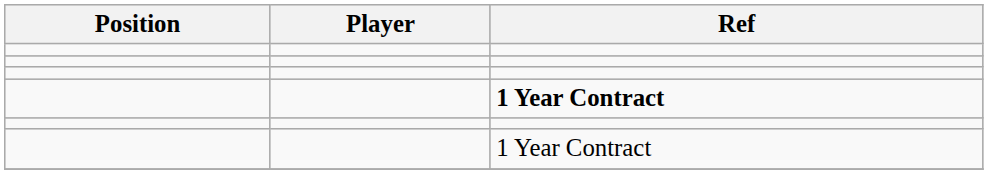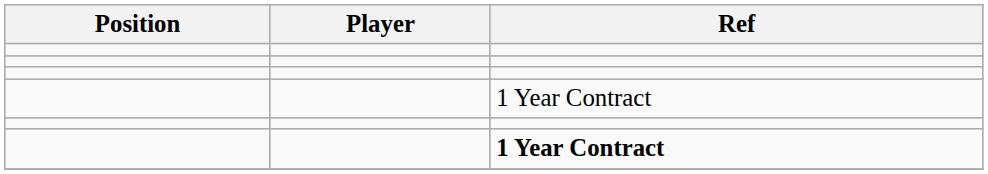row 5 | Ref: bold -> normal
row 7 | Ref: normal -> bold
